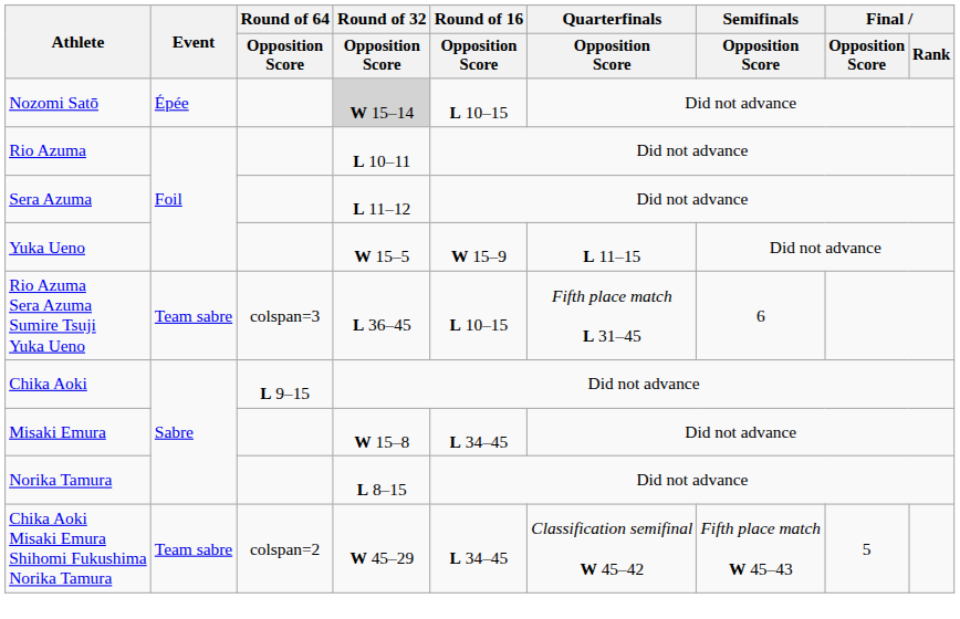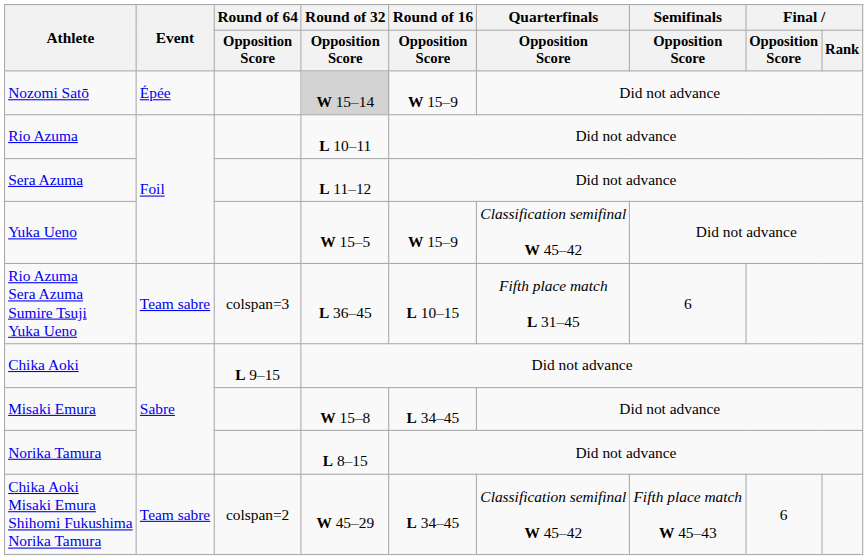Nozomi Satō | Round of 16 / Opposition Score: L 10–15 -> W 15–9
Yuka Ueno | Quarterfinals / Opposition Score: L 11–15 -> Classification semifinal W 45–42
Chika Aoki Misaki Emura Shihomi Fukushima Norika Tamura | Final / Opposition Score: 5 -> 6
